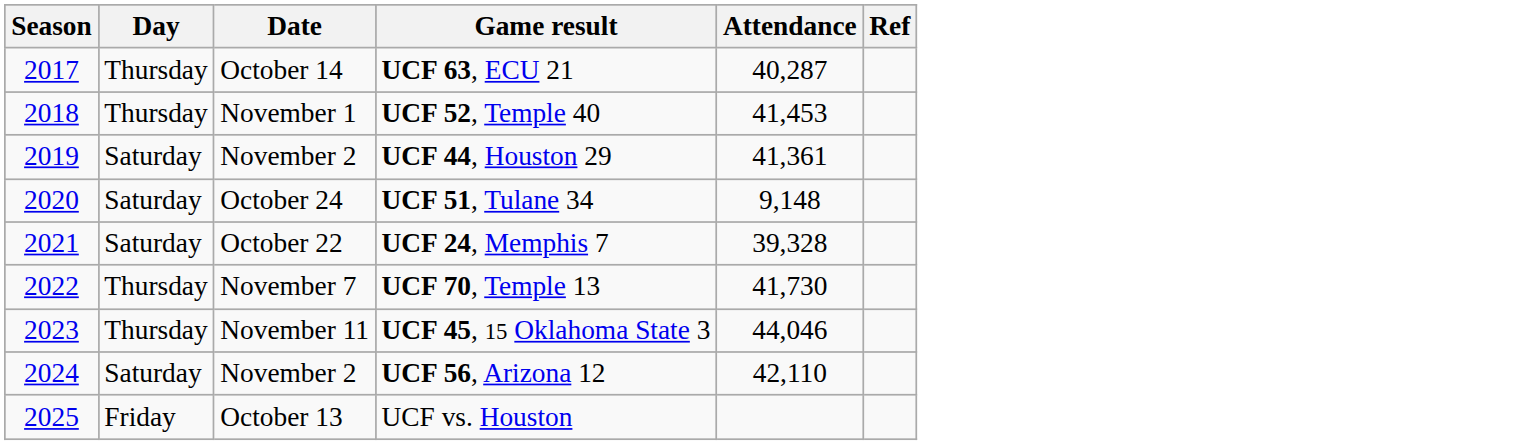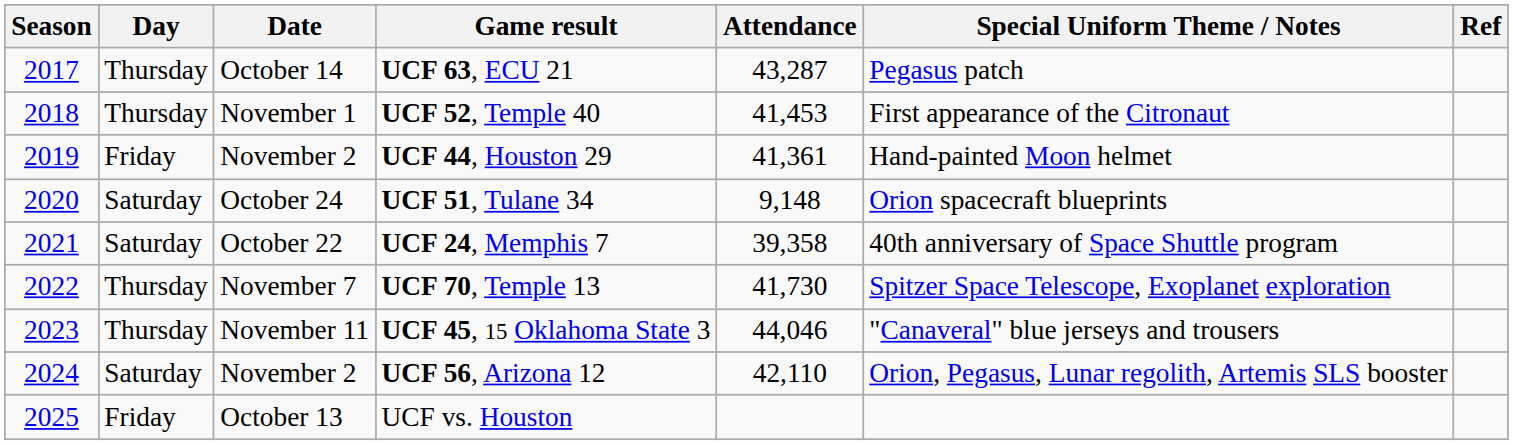+ column: Special Uniform Theme / Notes | Pegasus patch | First appearance of the Citronaut | Hand-painted Moon helmet | Orion spacecraft blueprints | 40th anniversary of Space Shuttle program | Spitzer Space Telescope, Exoplanet exploration | "Canaveral" blue jerseys and trousers | Orion, Pegasus, Lunar regolith, Artemis SLS booster
UCF 63, ECU 21 | Attendance: 40,287 -> 43,287
UCF 44, Houston 29 | Day: Saturday -> Friday
UCF 24, Memphis 7 | Attendance: 39,328 -> 39,358
